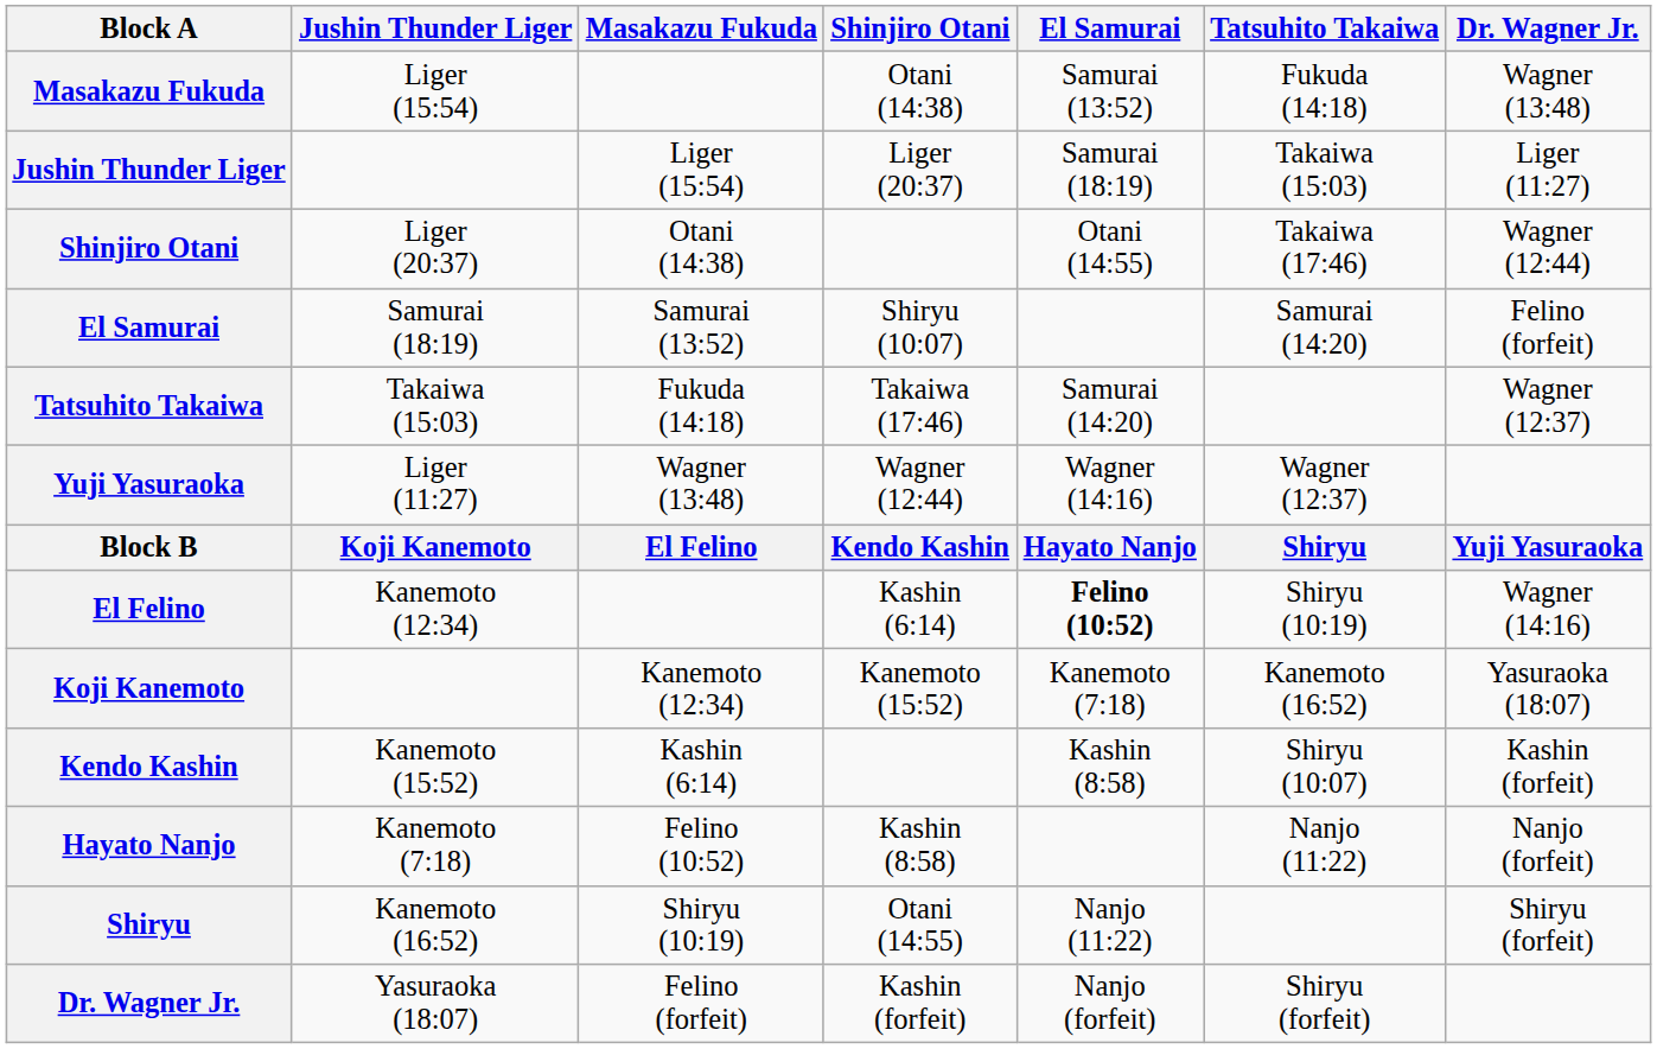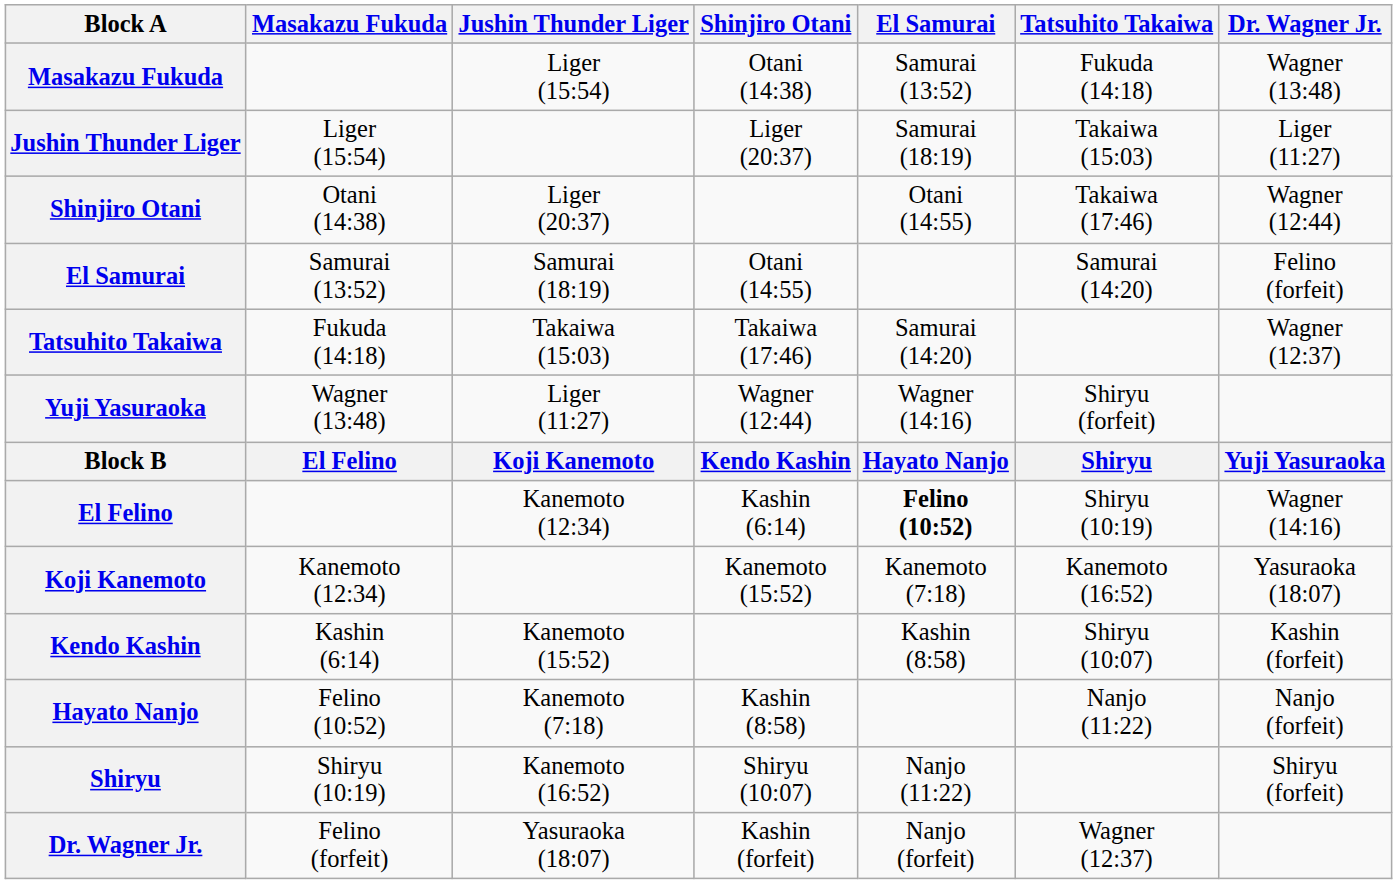columns swapped: Masakazu Fukuda <-> Jushin Thunder Liger
row 5 | Shinjiro Otani: Shiryu (10:07) -> Otani (14:55)
row 7 | Tatsuhito Takaiwa: Wagner (12:37) -> Shiryu (forfeit)
row 13 | Shinjiro Otani: Otani (14:55) -> Shiryu (10:07)
row 14 | Tatsuhito Takaiwa: Shiryu (forfeit) -> Wagner (12:37)
